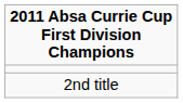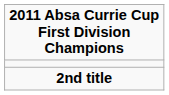row 3 | column 1: normal -> bold
